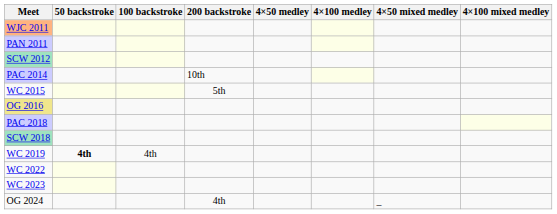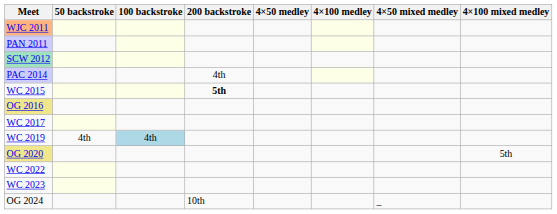PAC 2014 | 200 backstroke: 10th -> 4th
WC 2015 | 200 backstroke: normal -> bold
+ row: WC 2017
- row: PAC 2018
- row: SCW 2018
WC 2019 | 50 backstroke: bold -> normal
WC 2019 | 100 backstroke: no background -> lightblue background
+ row: OG 2020 | 5th
OG 2024 | 200 backstroke: 4th -> 10th
